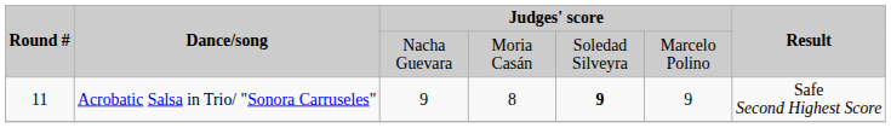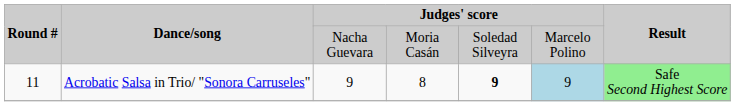11 | column 6: no background -> lightblue background
11 | Result: no background -> lightgreen background
